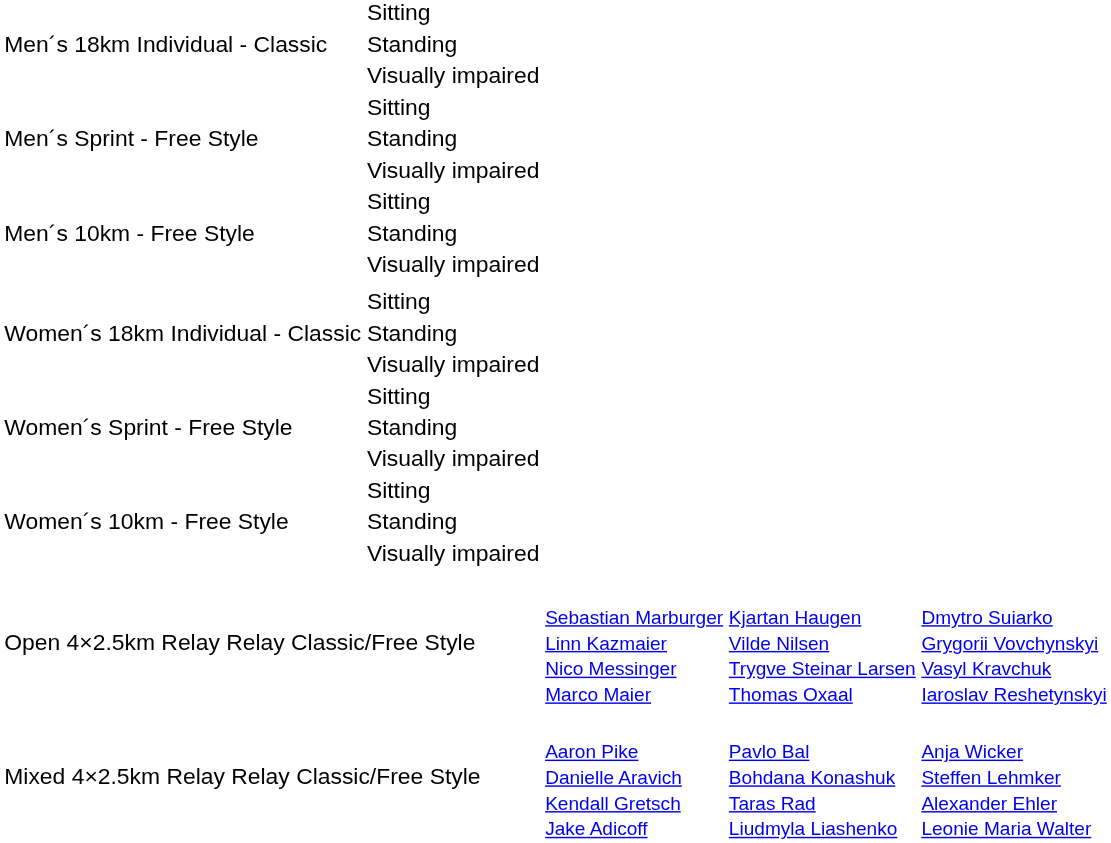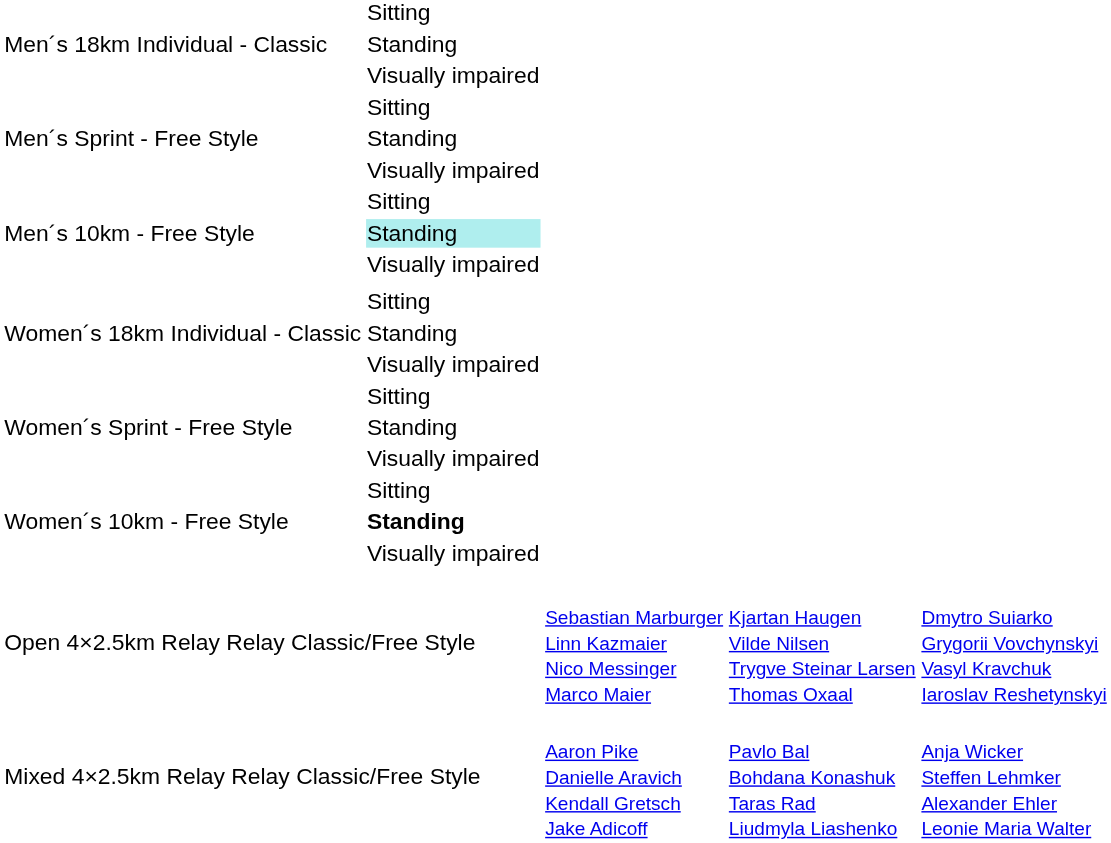Men´s 10km - Free Style / Standing | column 2: no background -> paleturquoise background
Women´s 10km - Free Style / Standing | column 2: normal -> bold
